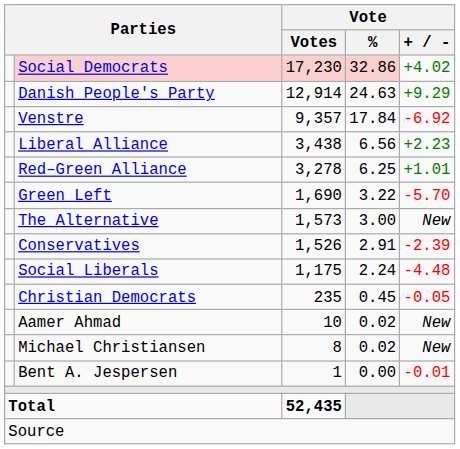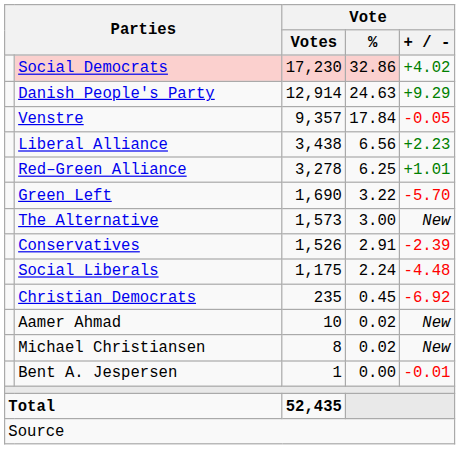Venstre | Vote / + / -: -6.92 -> -0.05
Christian Democrats | Vote / + / -: -0.05 -> -6.92
